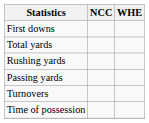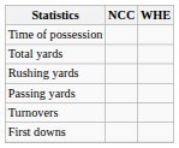rows swapped: First downs <-> Time of possession
